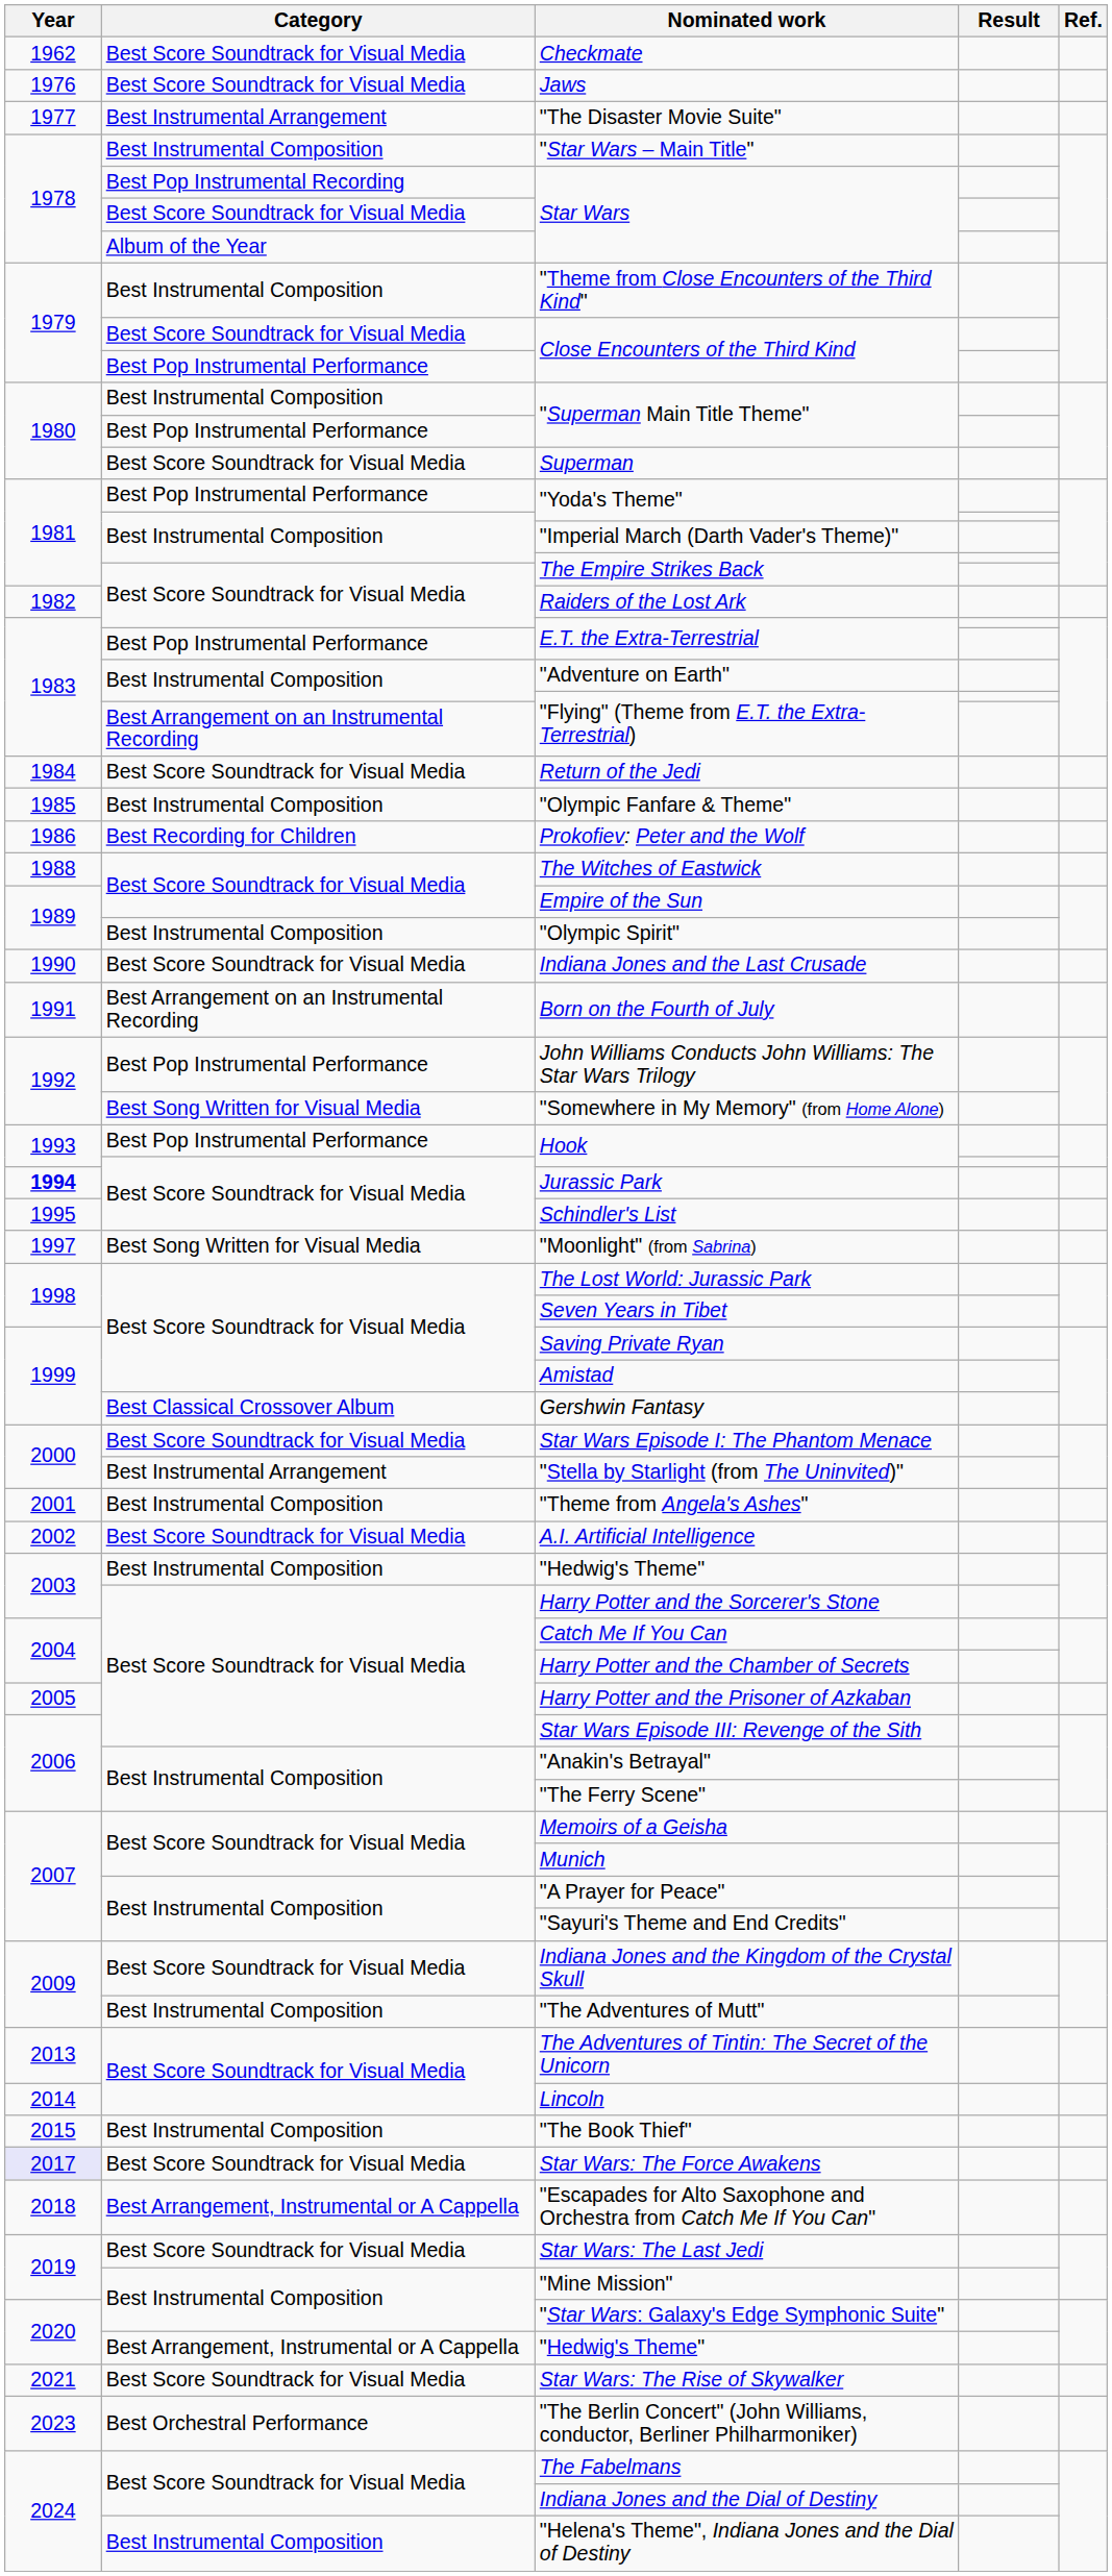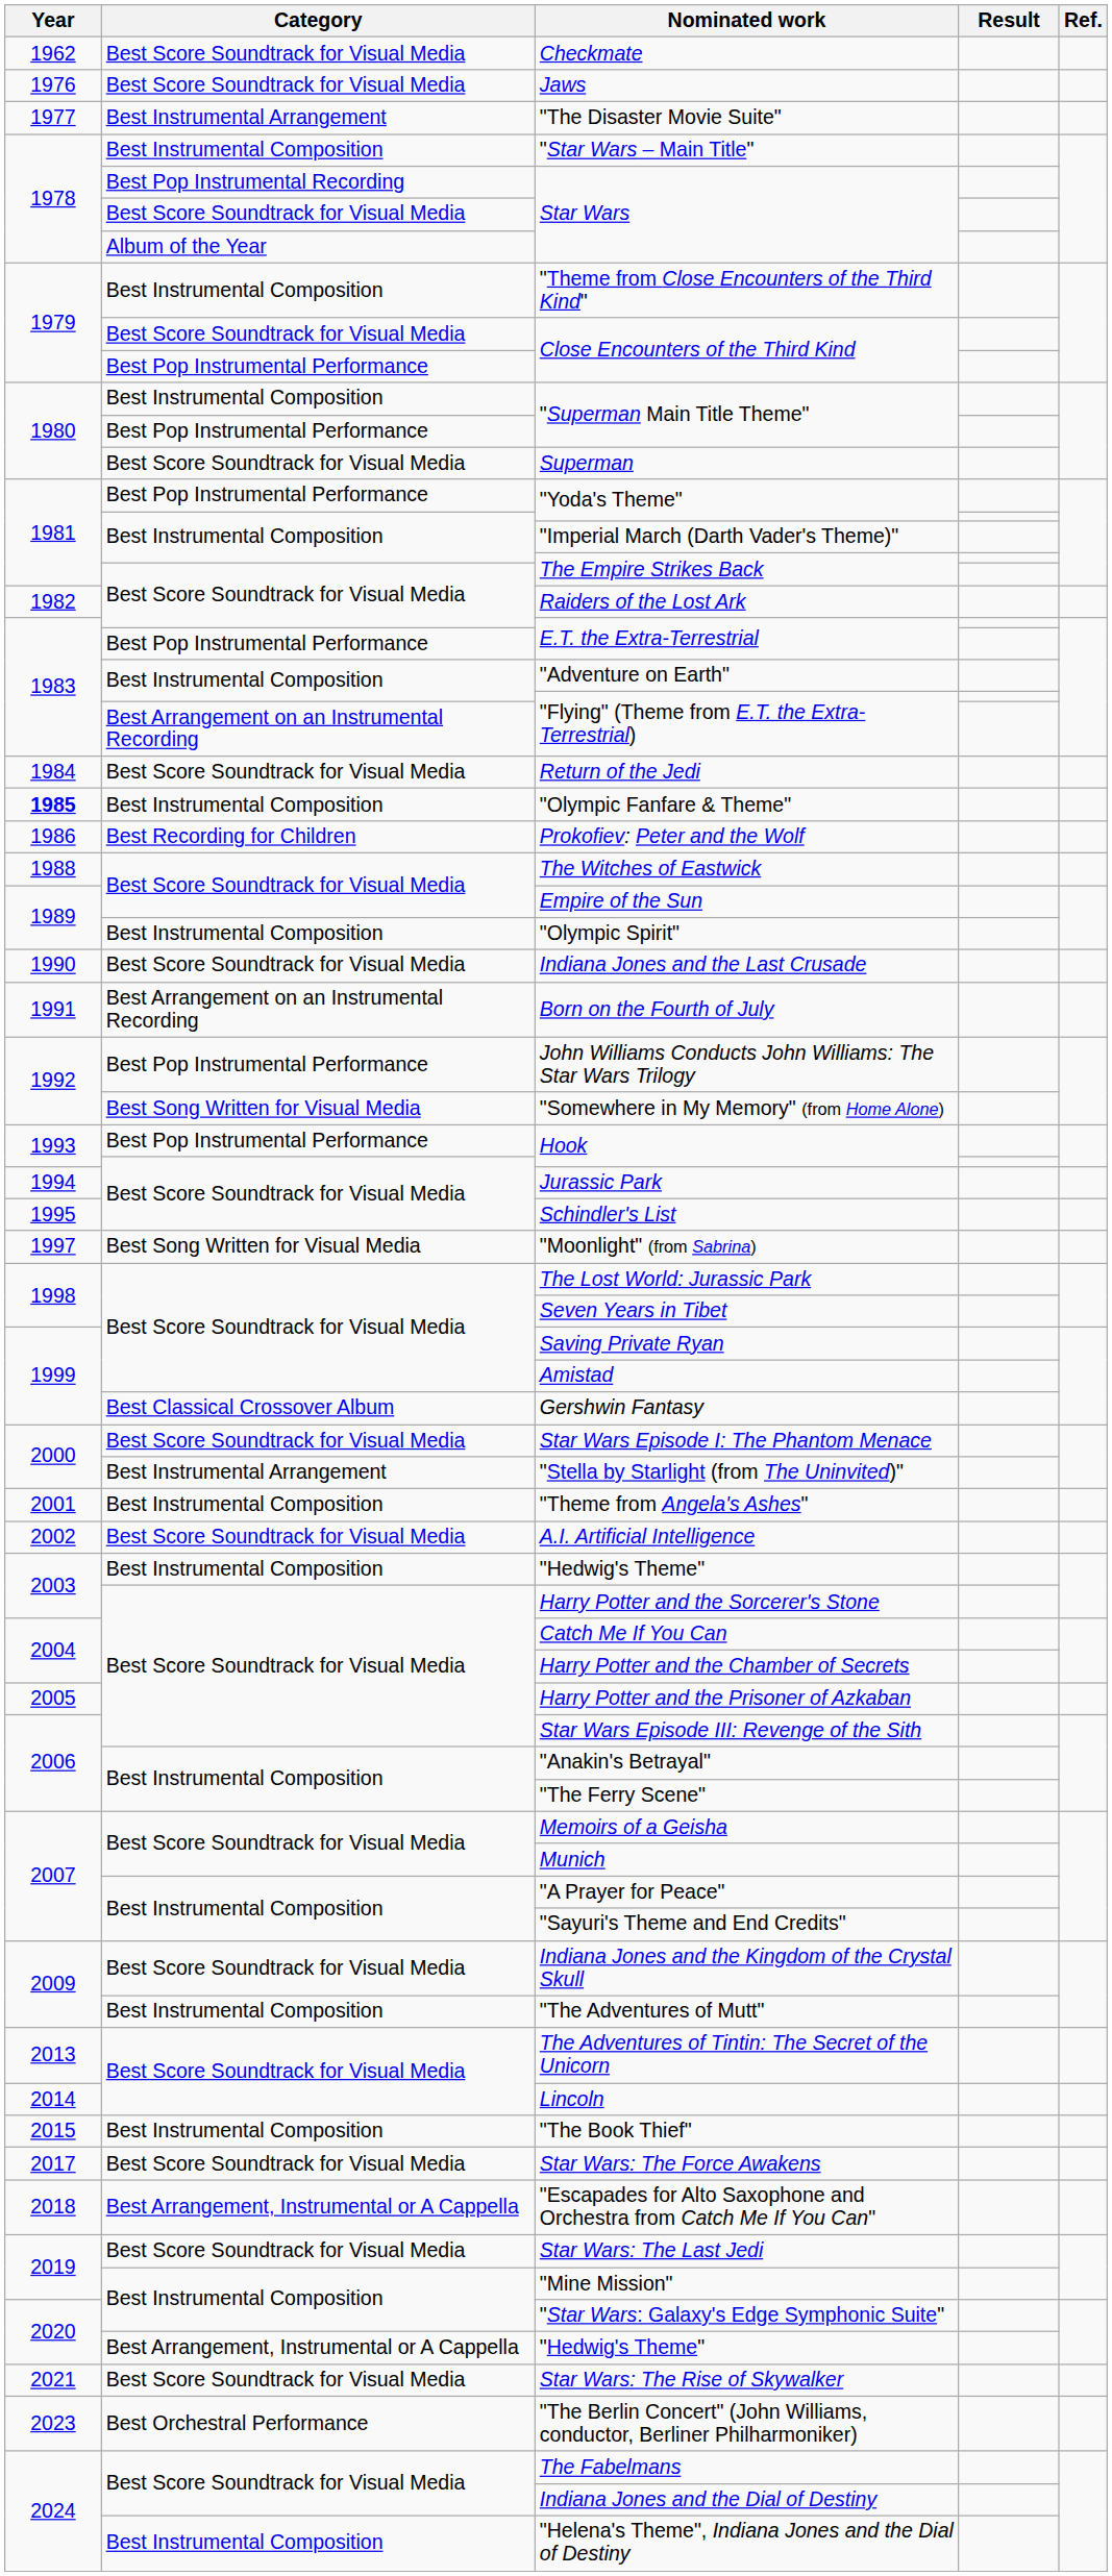"Olympic Fanfare & Theme" | Year: normal -> bold
Jurassic Park | Year: bold -> normal
Star Wars: The Force Awakens | Year: lavender background -> no background
